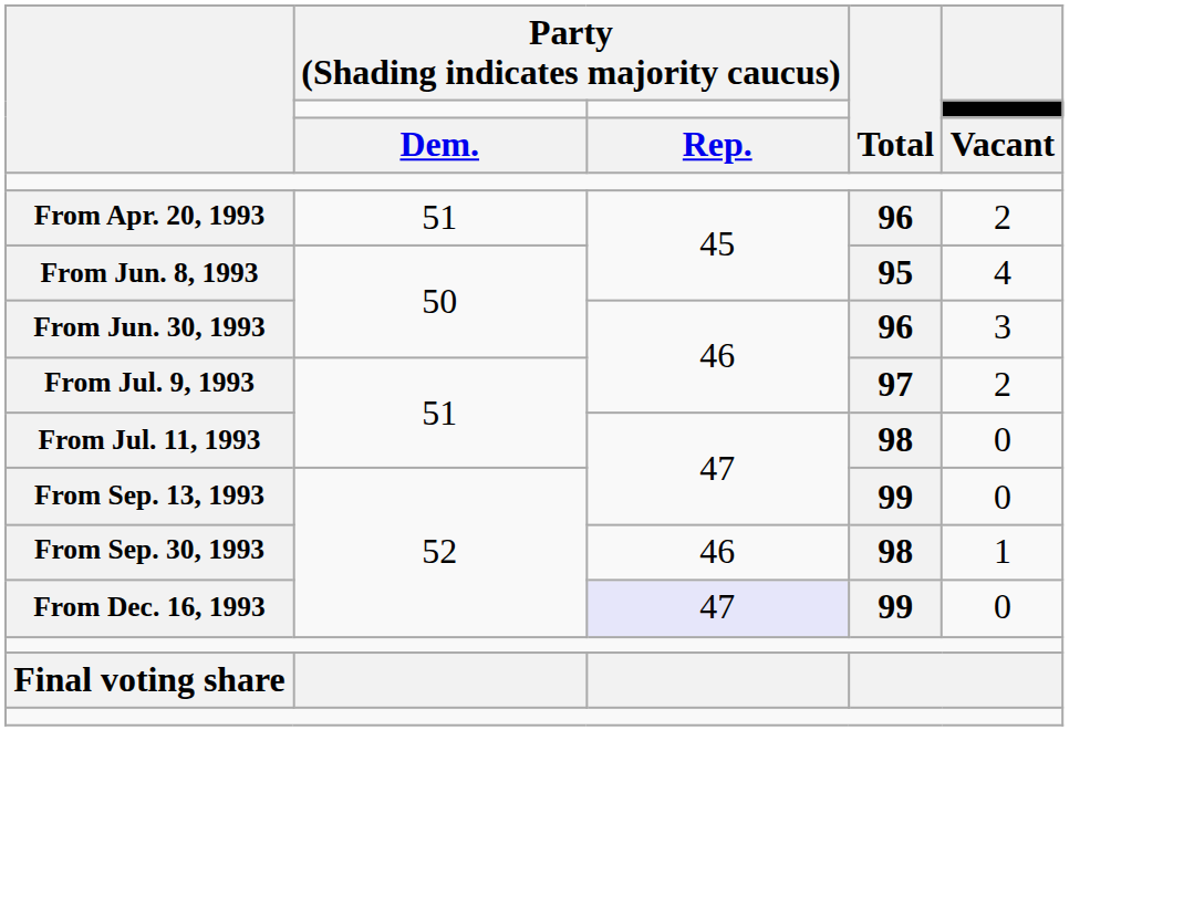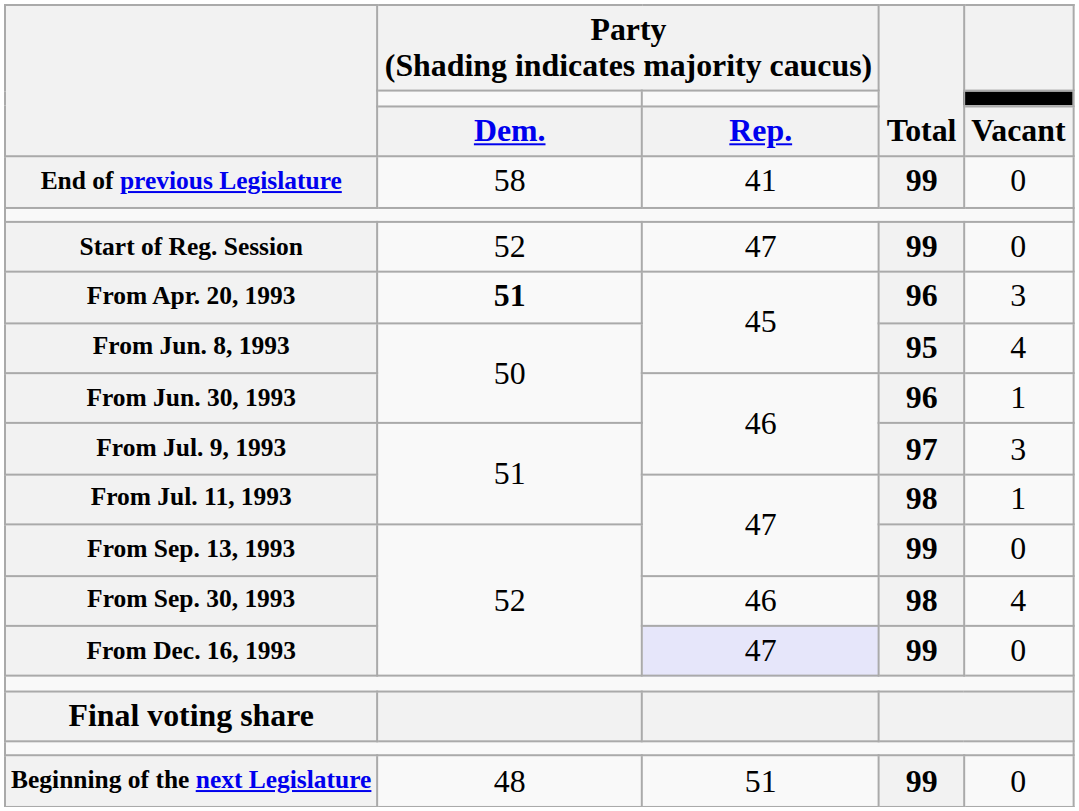+ row: End of previous Legislature | 58 | 41 | 99 | 0
+ row: Start of Reg. Session | 52 | 47 | 99 | 0
From Apr. 20, 1993 | column 2: normal -> bold
From Apr. 20, 1993 | column 5: 2 -> 3
From Jun. 30, 1993 | column 5: 3 -> 1
From Jul. 9, 1993 | column 5: 2 -> 3
From Jul. 11, 1993 | column 5: 0 -> 1
From Sep. 30, 1993 | column 5: 1 -> 4
+ row: Beginning of the next Legislature | 48 | 51 | 99 | 0
